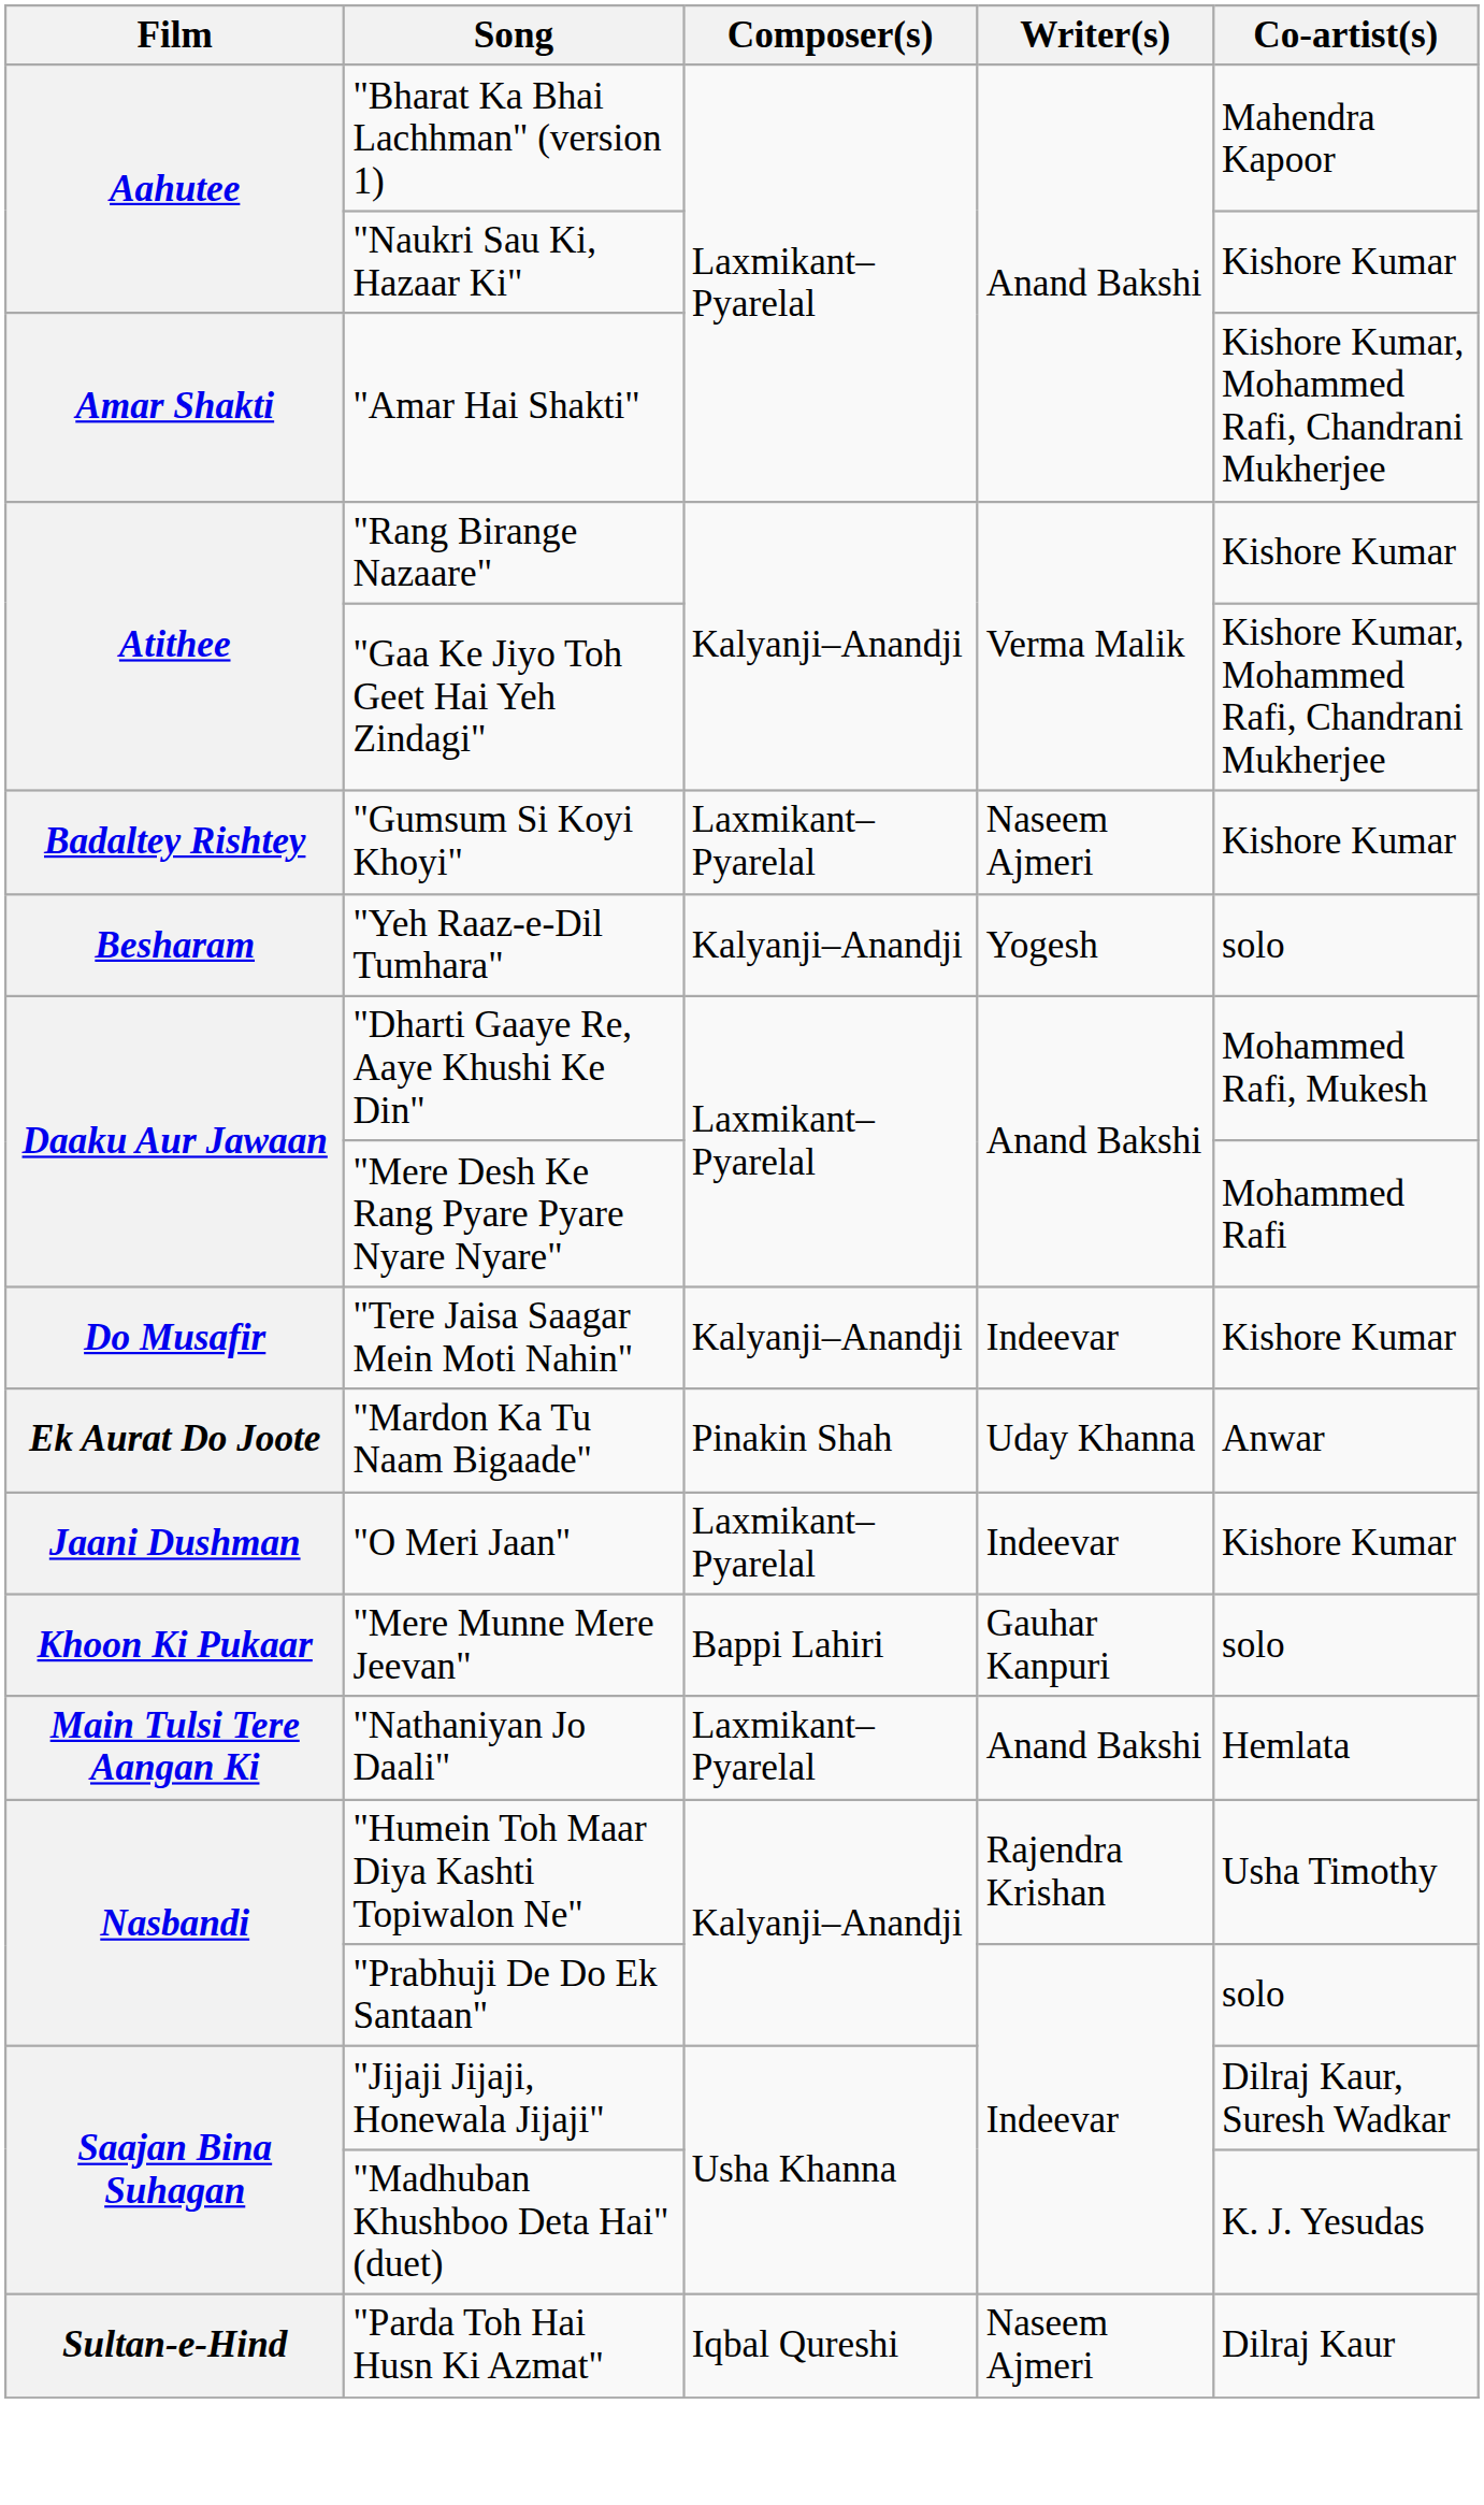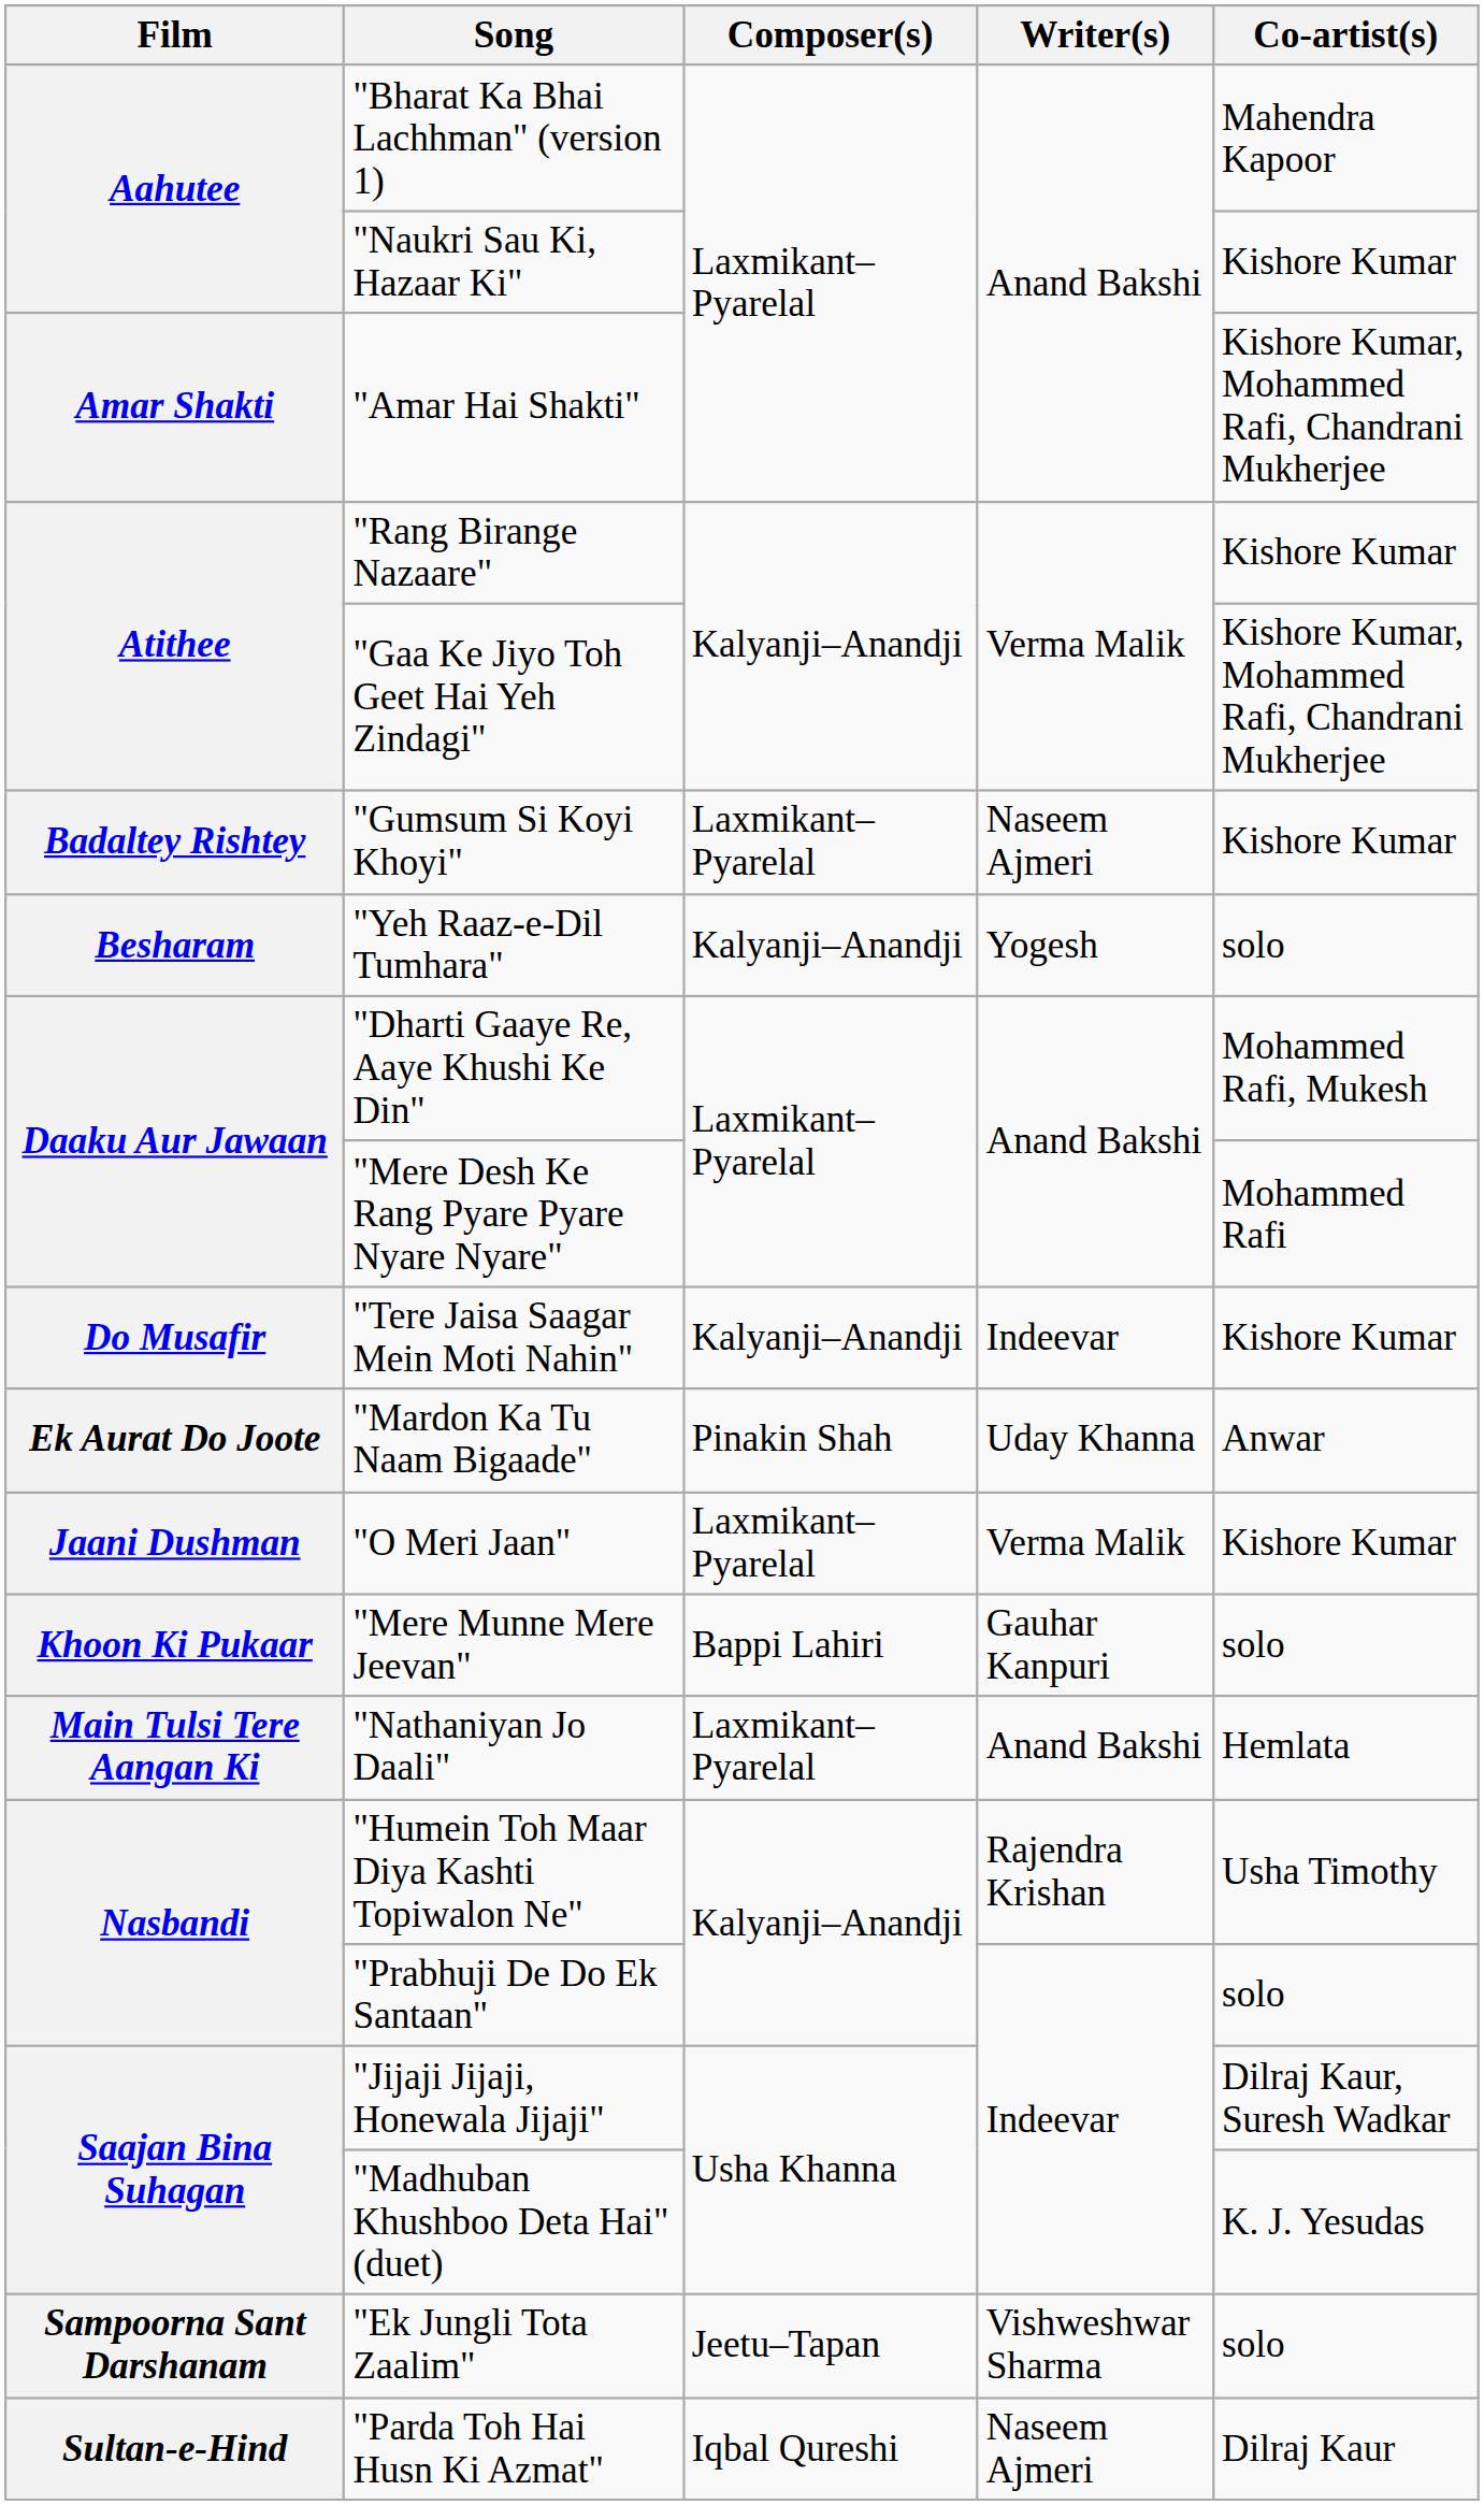"O Meri Jaan" | Writer(s): Indeevar -> Verma Malik
+ row: Sampoorna Sant Darshanam | "Ek Jungli Tota Zaalim" | Jeetu–Tapan | Vishweshwar Sharma | solo
